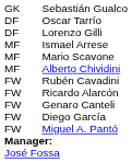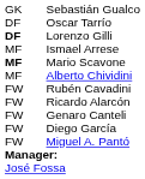Lorenzo Gilli | column 1: normal -> bold
Mario Scavone | column 1: normal -> bold
